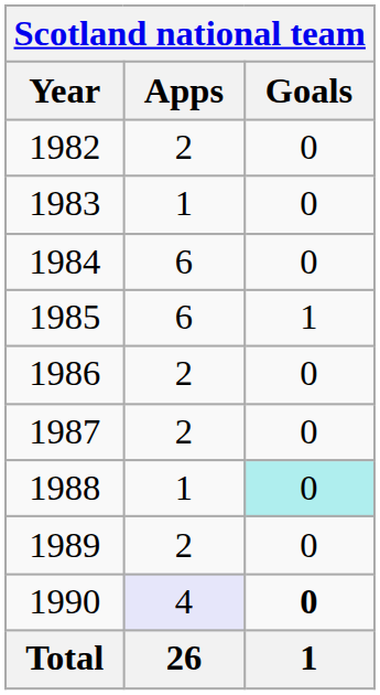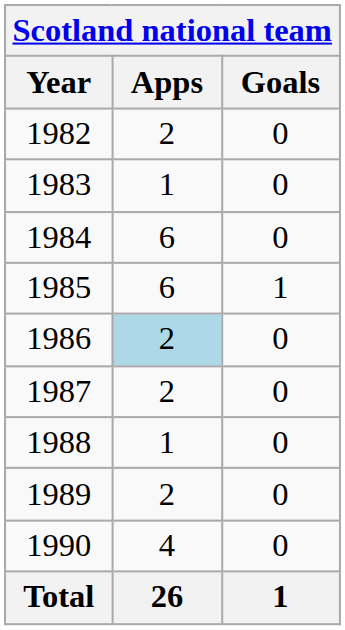1986 | Apps: no background -> lightblue background
1988 | Goals: paleturquoise background -> no background
1990 | Apps: lavender background -> no background
1990 | Goals: bold -> normal
